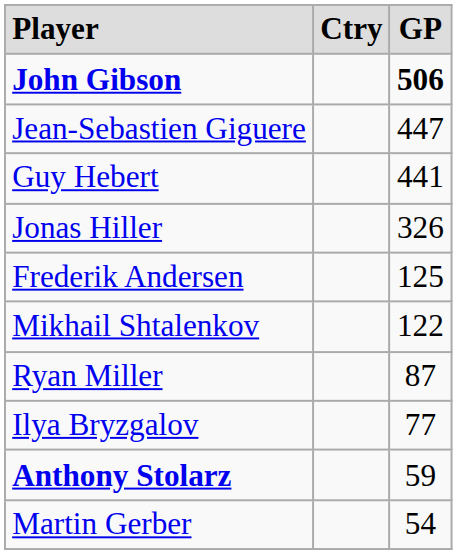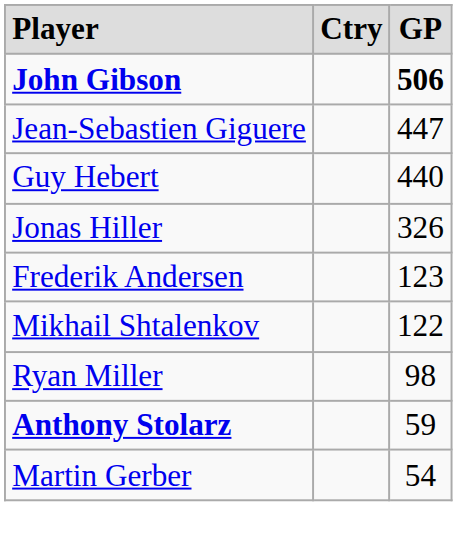Guy Hebert | column 3: 441 -> 440
Frederik Andersen | column 3: 125 -> 123
Ryan Miller | column 3: 87 -> 98
- row: Ilya Bryzgalov | 77
